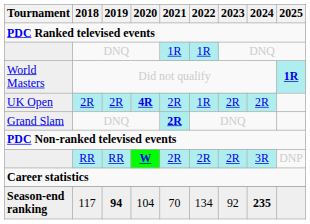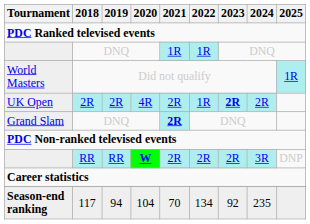World Masters | 2025: bold -> normal
UK Open | 2020: bold -> normal
UK Open | 2023: normal -> bold
Season-end ranking | 2019: bold -> normal
Season-end ranking | 2024: bold -> normal
